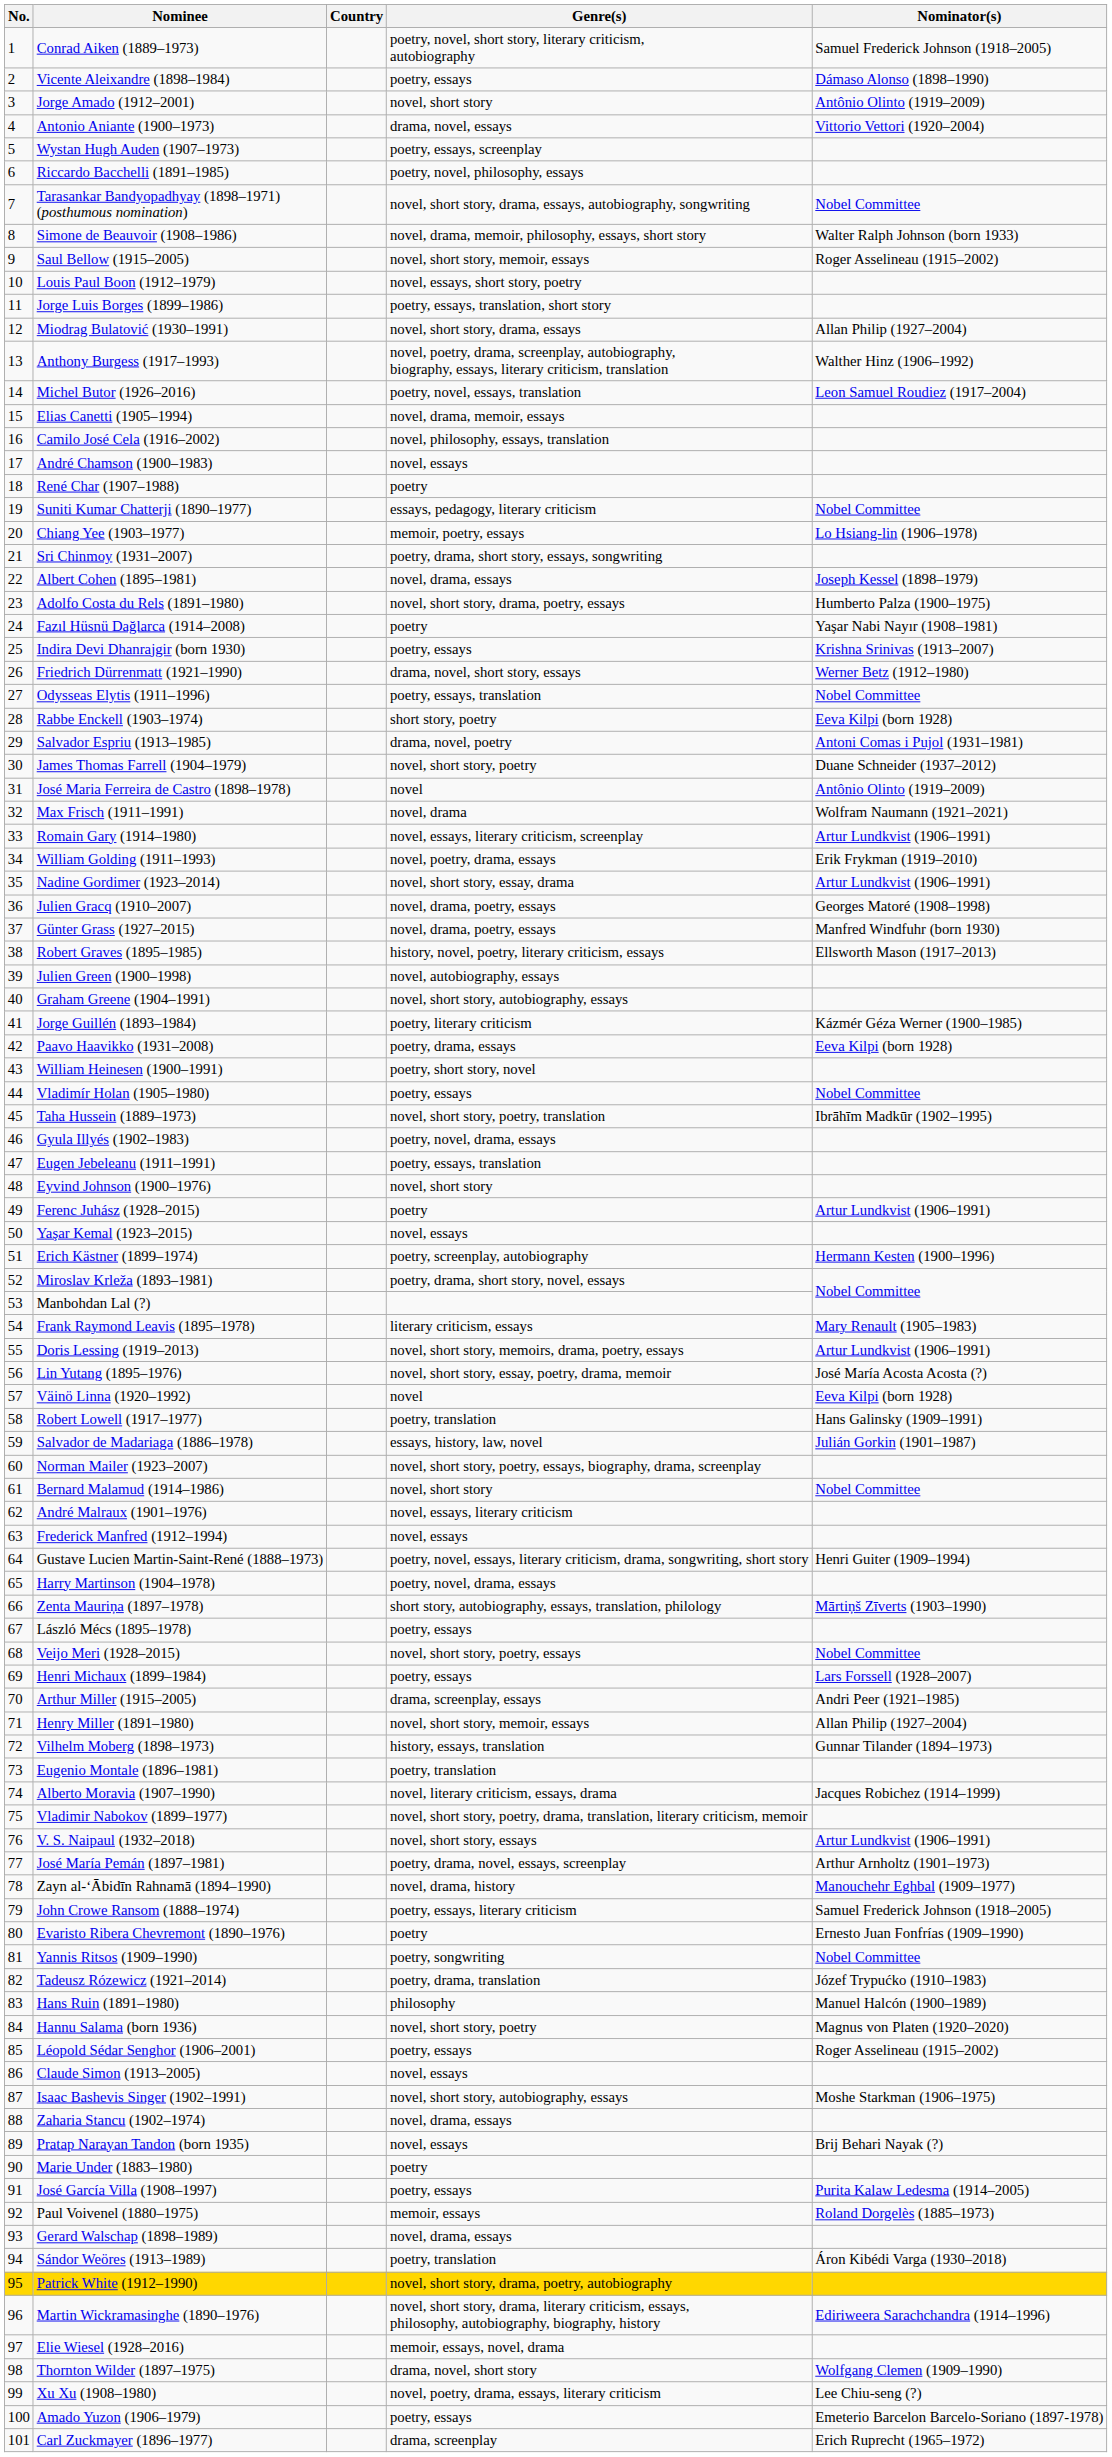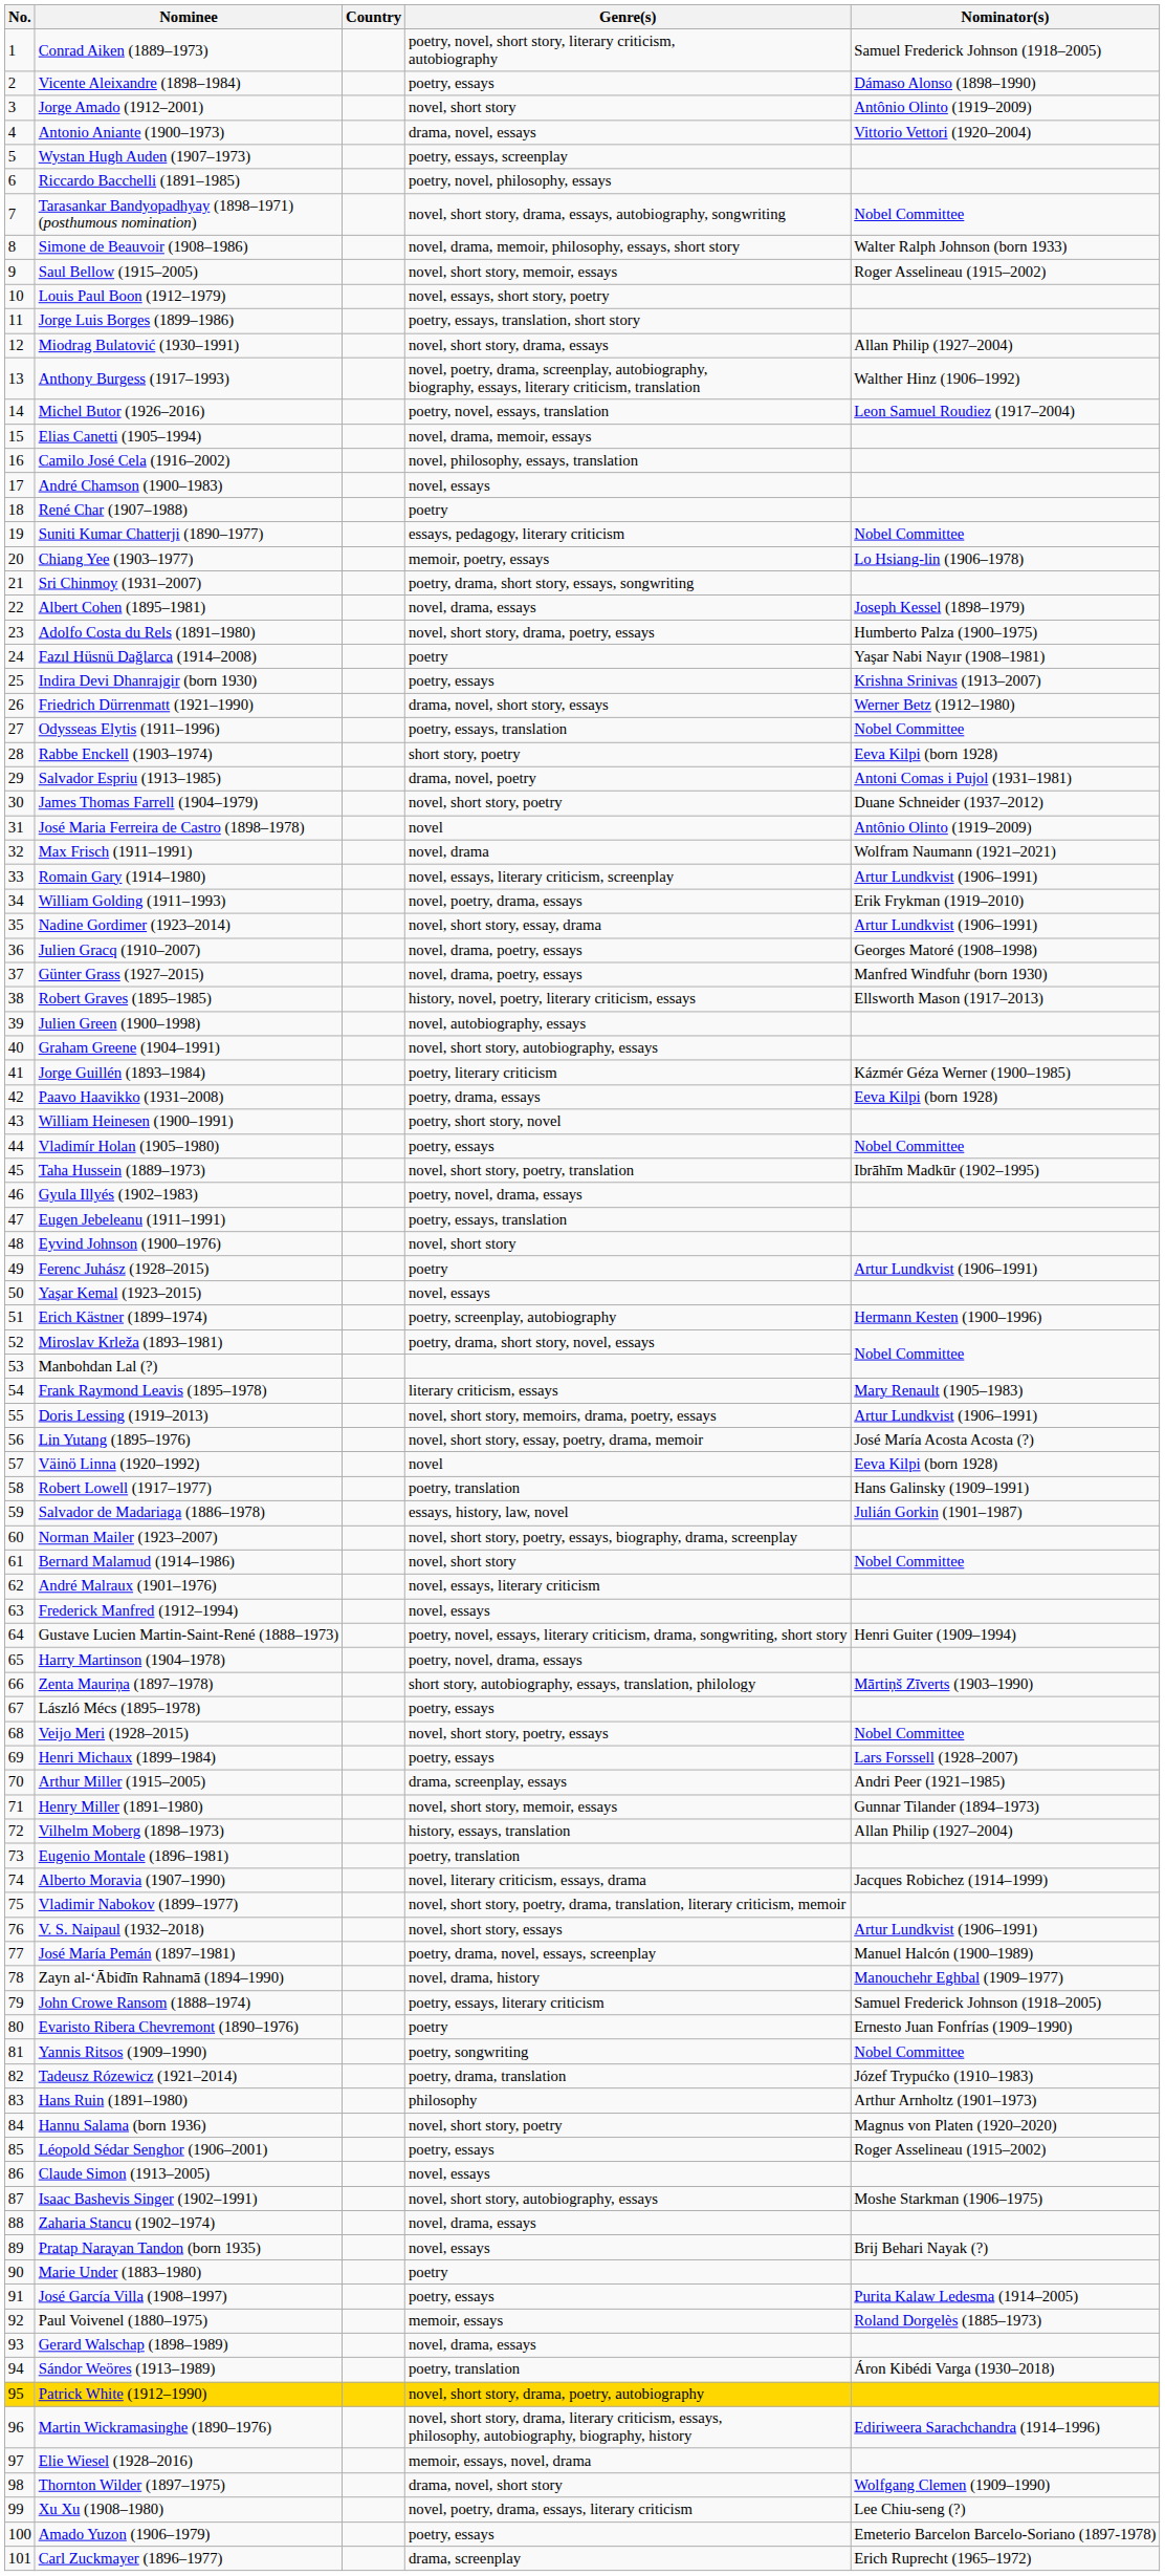Henry Miller (1891–1980) | Nominator(s): Allan Philip (1927–2004) -> Gunnar Tilander (1894–1973)
Vilhelm Moberg (1898–1973) | Nominator(s): Gunnar Tilander (1894–1973) -> Allan Philip (1927–2004)
José María Pemán (1897–1981) | Nominator(s): Arthur Arnholtz (1901–1973) -> Manuel Halcón (1900–1989)
Hans Ruin (1891–1980) | Nominator(s): Manuel Halcón (1900–1989) -> Arthur Arnholtz (1901–1973)
